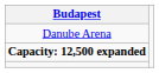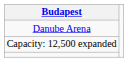Capacity: 12,500 expanded | Budapest: bold -> normal
